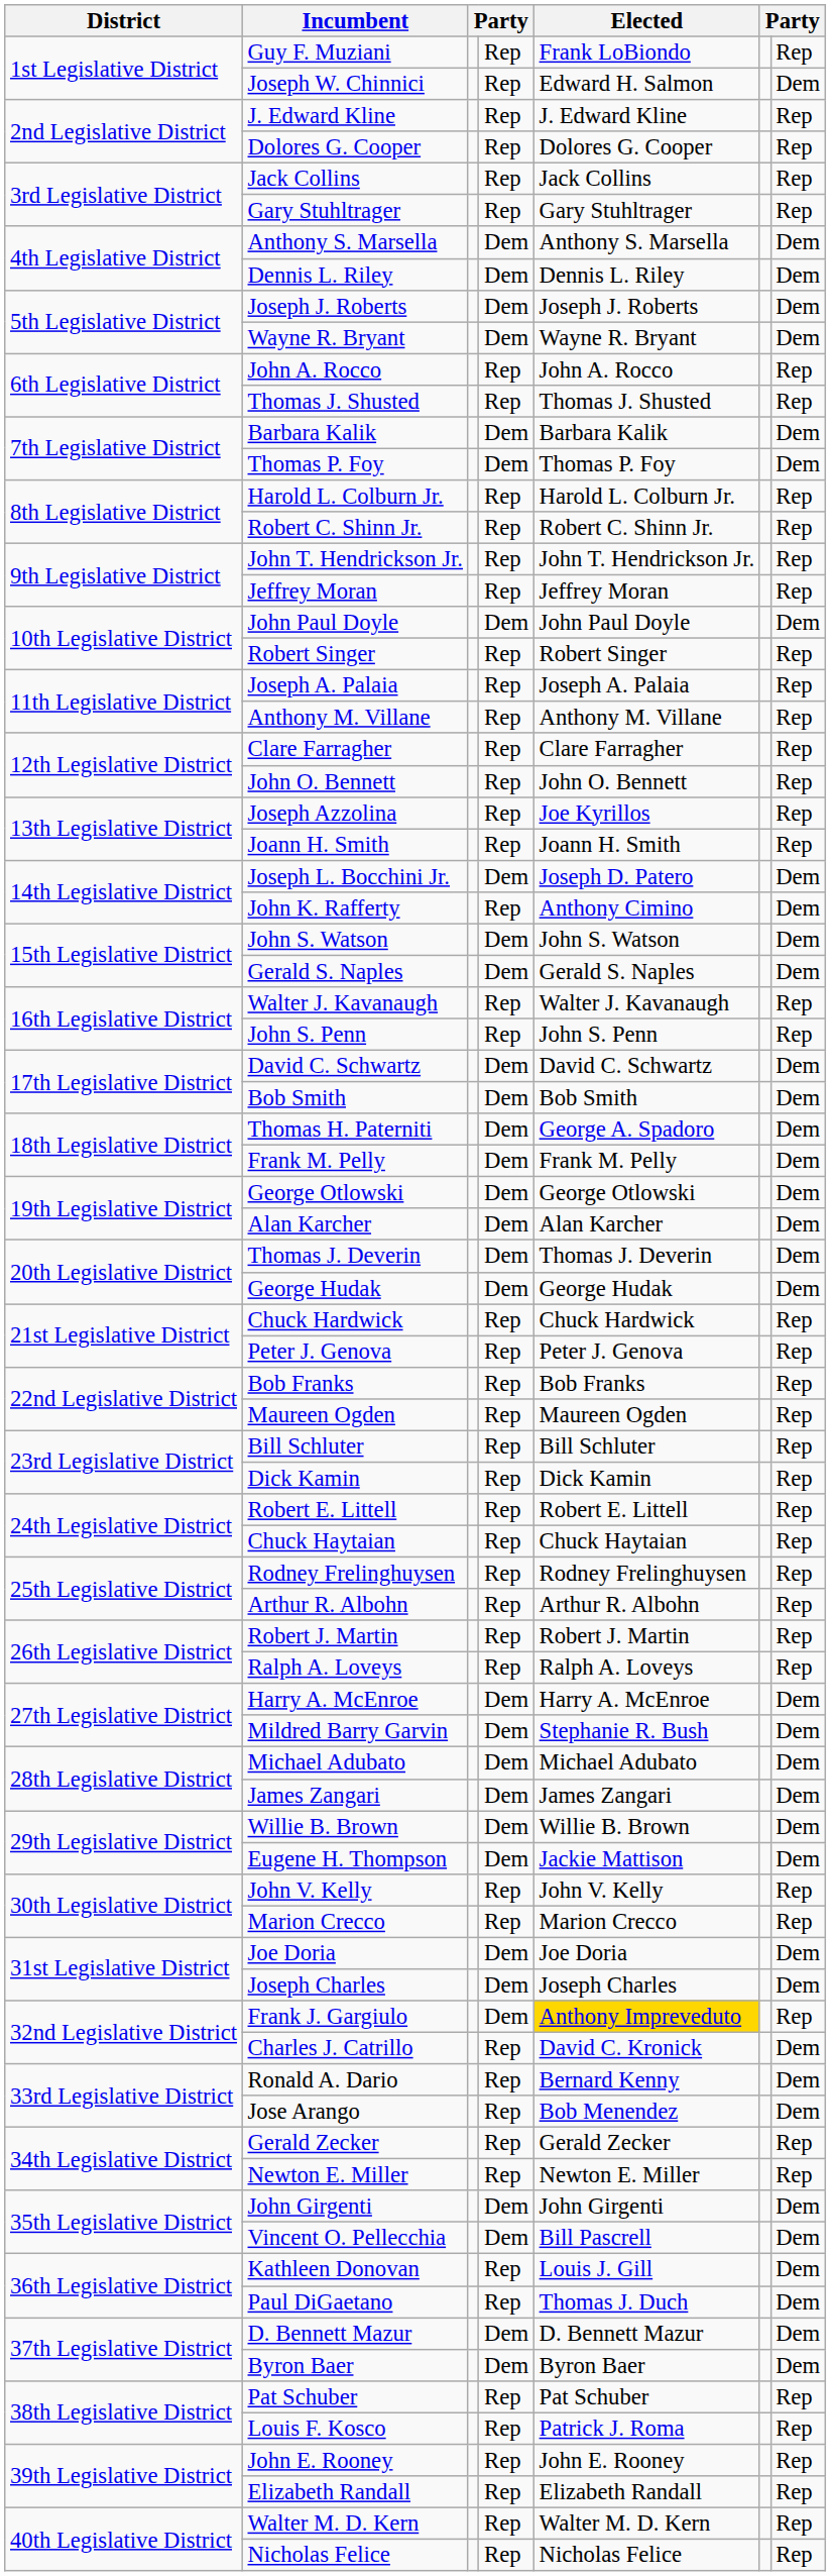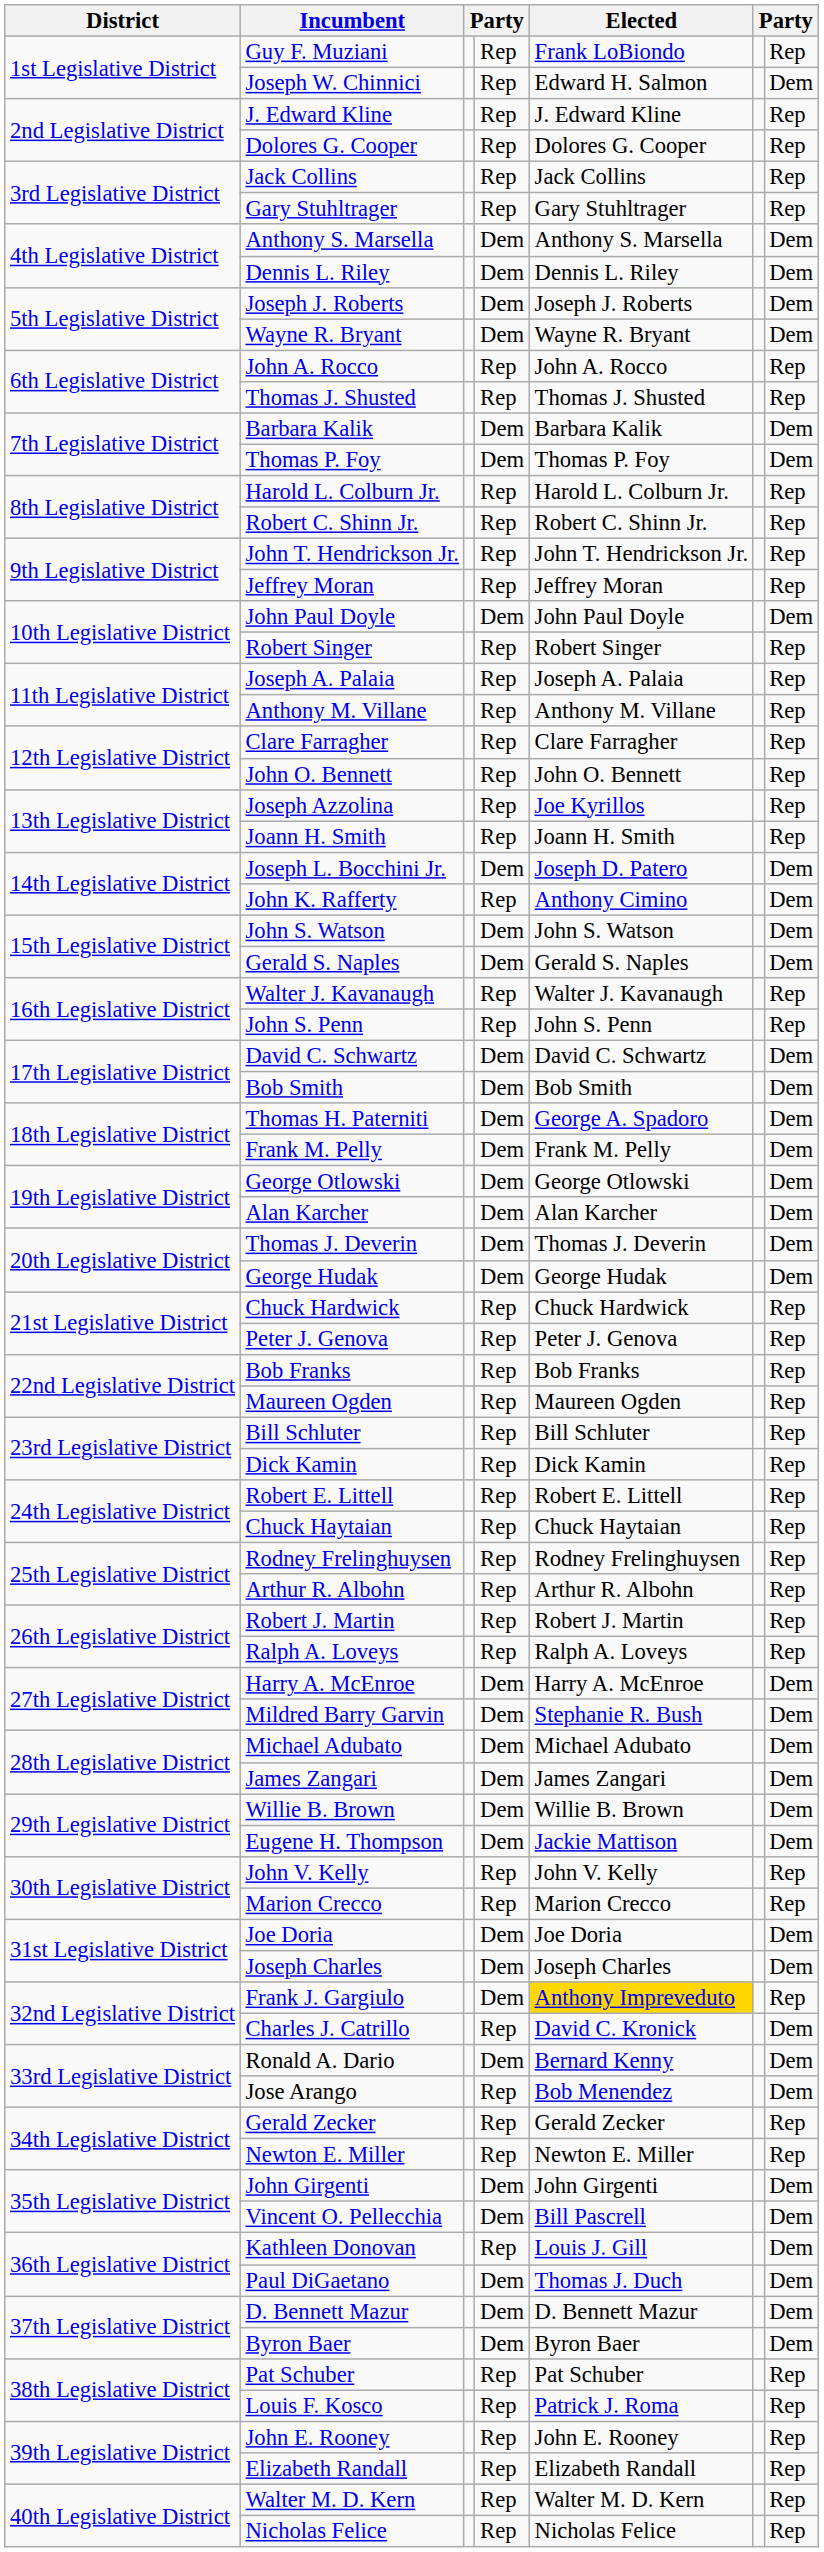Ronald A. Dario | column 4: Rep -> Dem
Paul DiGaetano | column 4: Rep -> Dem
